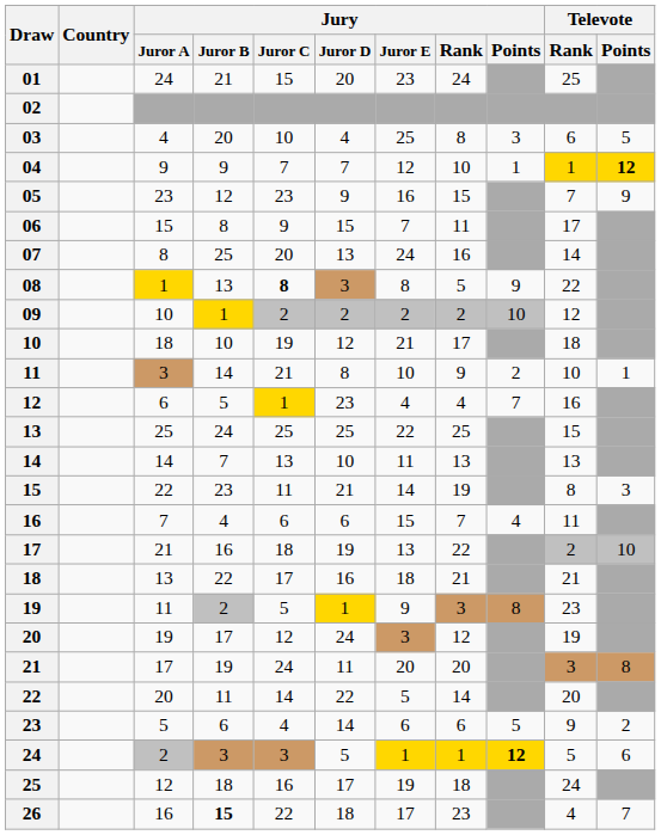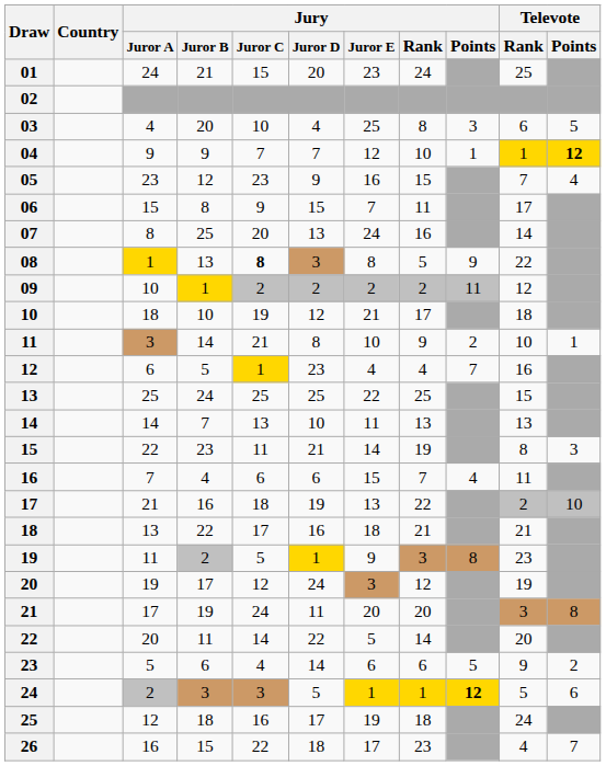05 | Televote / Points: 9 -> 4
09 | Jury / Points: 10 -> 11
26 | Jury / Juror B: bold -> normal
